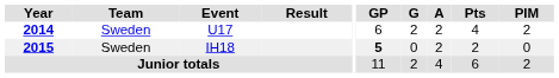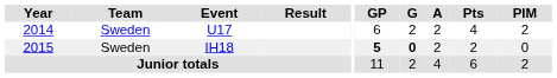U17 | Year: bold -> normal
IH18 | Year: bold -> normal
IH18 | G: normal -> bold
